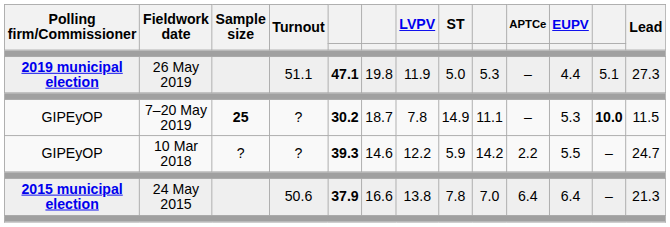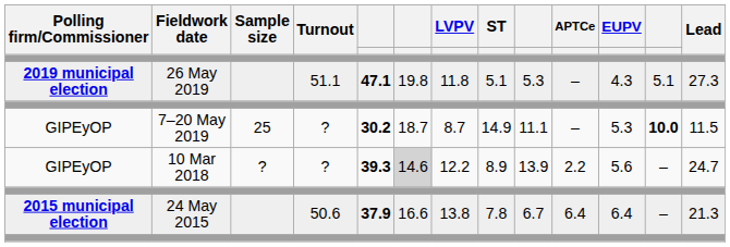26 May 2019 | LVPV: 11.9 -> 11.8
26 May 2019 | ST: 5.0 -> 5.1
26 May 2019 | EUPV: 4.4 -> 4.3
7–20 May 2019 | Sample size: bold -> normal
7–20 May 2019 | LVPV: 7.8 -> 8.7
10 Mar 2018 | column 6: no background -> lightgrey background
10 Mar 2018 | ST: 5.9 -> 8.9
10 Mar 2018 | column 9: 14.2 -> 13.9
10 Mar 2018 | EUPV: 5.5 -> 5.6
24 May 2015 | column 9: 7.0 -> 6.7
